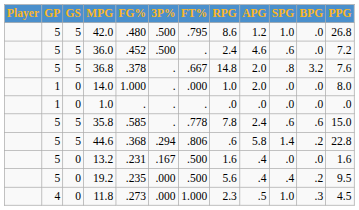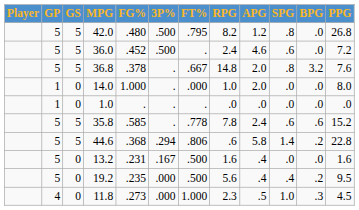42.0 | RPG: 8.6 -> 8.2
42.0 | SPG: 1.0 -> .8
35.8 | PPG: 15.0 -> 15.2
